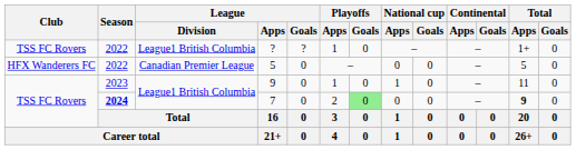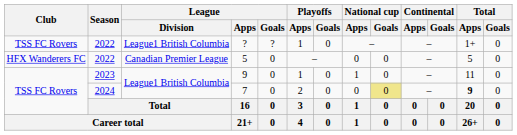7 | Season: bold -> normal
7 | Playoffs / Goals: lightgreen background -> no background
7 | National cup / Goals: no background -> khaki background
